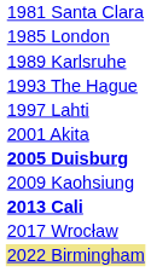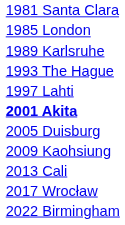2001 Akita | column 1: normal -> bold
2005 Duisburg | column 1: bold -> normal
2013 Cali | column 1: bold -> normal
2022 Birmingham | column 1: khaki background -> no background
